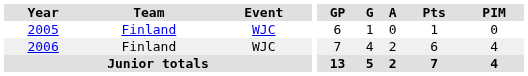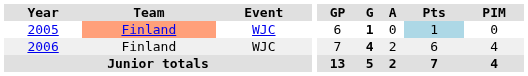2005 | Team: no background -> lightsalmon background
2005 | G: normal -> bold
2005 | Pts: no background -> lightblue background
2006 | G: normal -> bold
